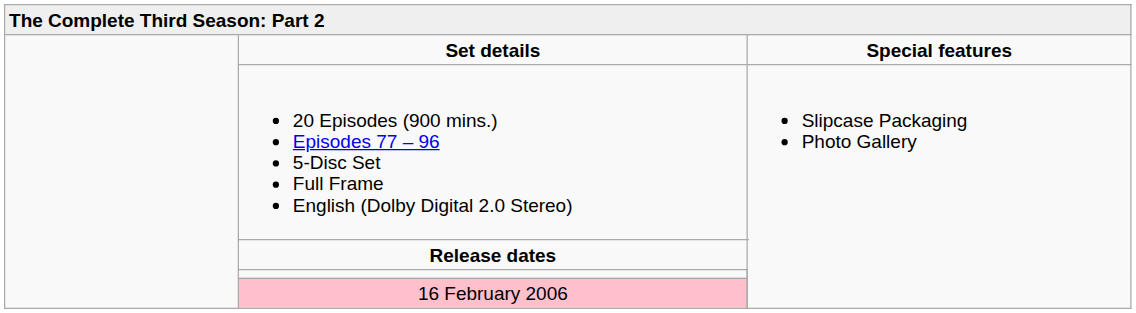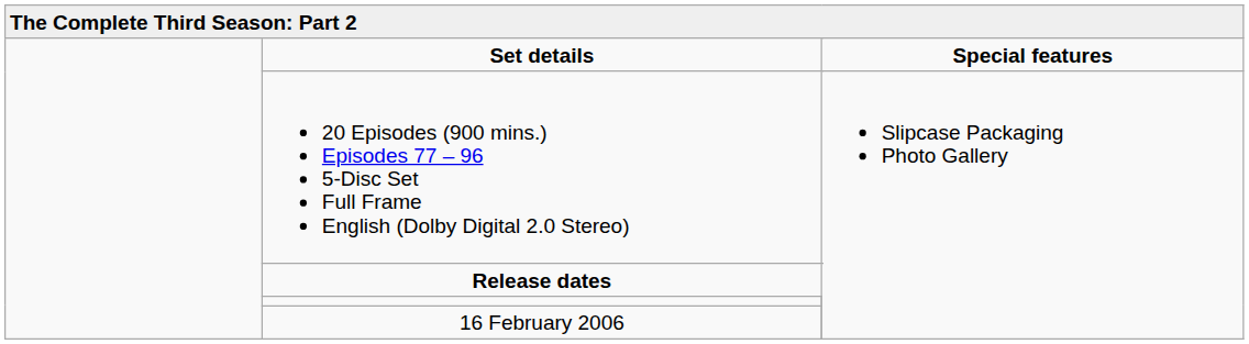16 February 2006 | column 2: pink background -> no background
